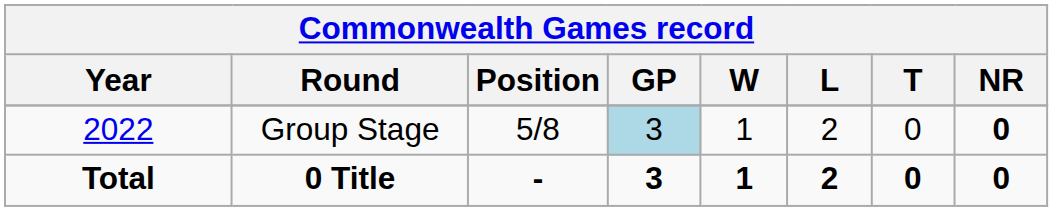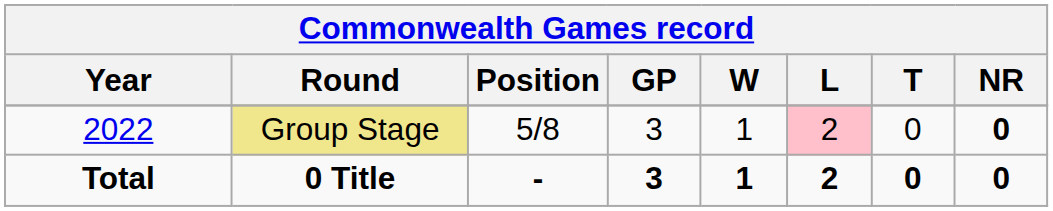2022 | Round: no background -> khaki background
2022 | GP: lightblue background -> no background
2022 | L: no background -> pink background
